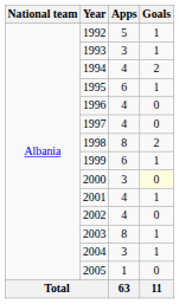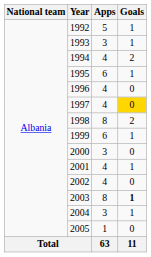1997 | Goals: no background -> gold background
2000 | Goals: lightyellow background -> no background
2003 | Goals: normal -> bold
